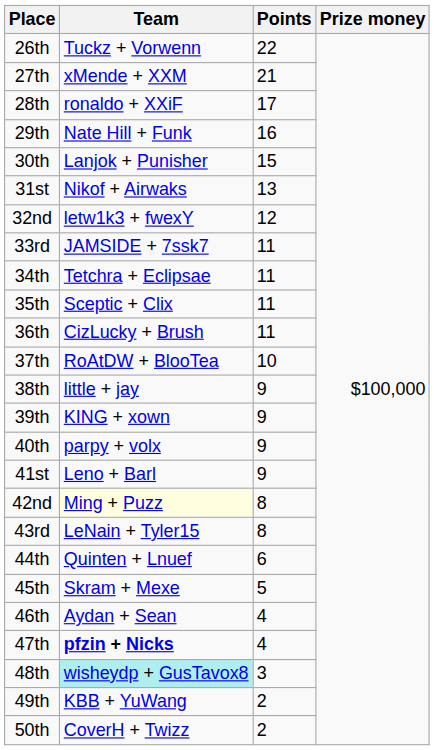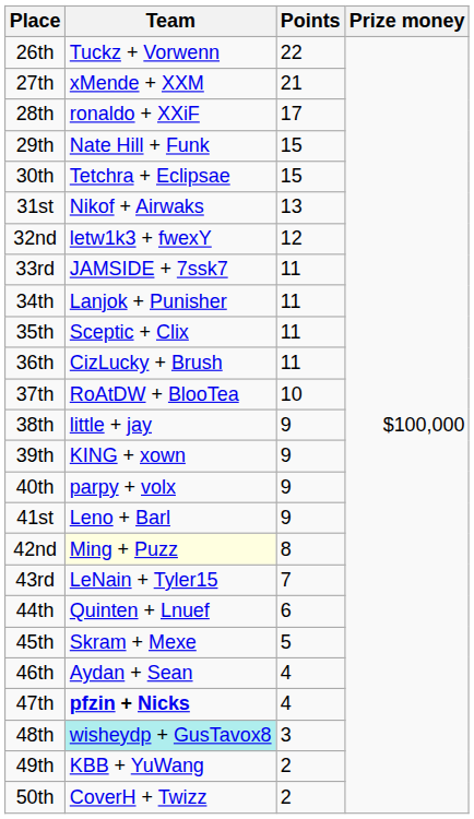29th | Points: 16 -> 15
30th | Team: Lanjok + Punisher -> Tetchra + Eclipsae
34th | Team: Tetchra + Eclipsae -> Lanjok + Punisher
43rd | Points: 8 -> 7
